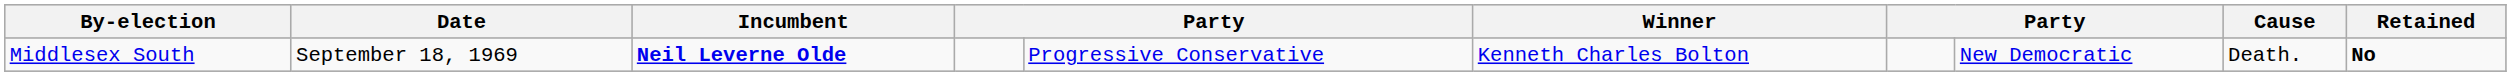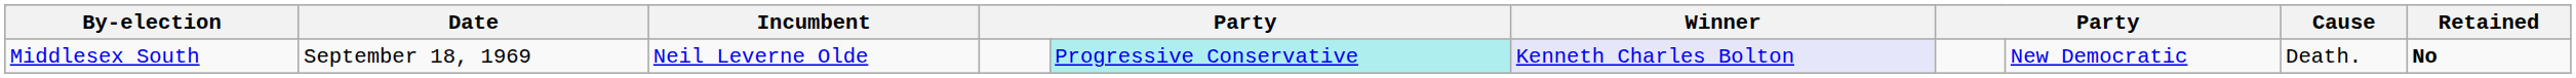Middlesex South | Incumbent: bold -> normal
Middlesex South | column 5: no background -> paleturquoise background
Middlesex South | Winner: no background -> lavender background
